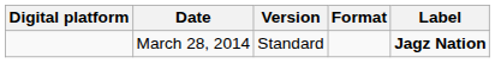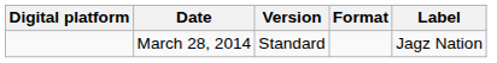March 28, 2014 | Label: bold -> normal
